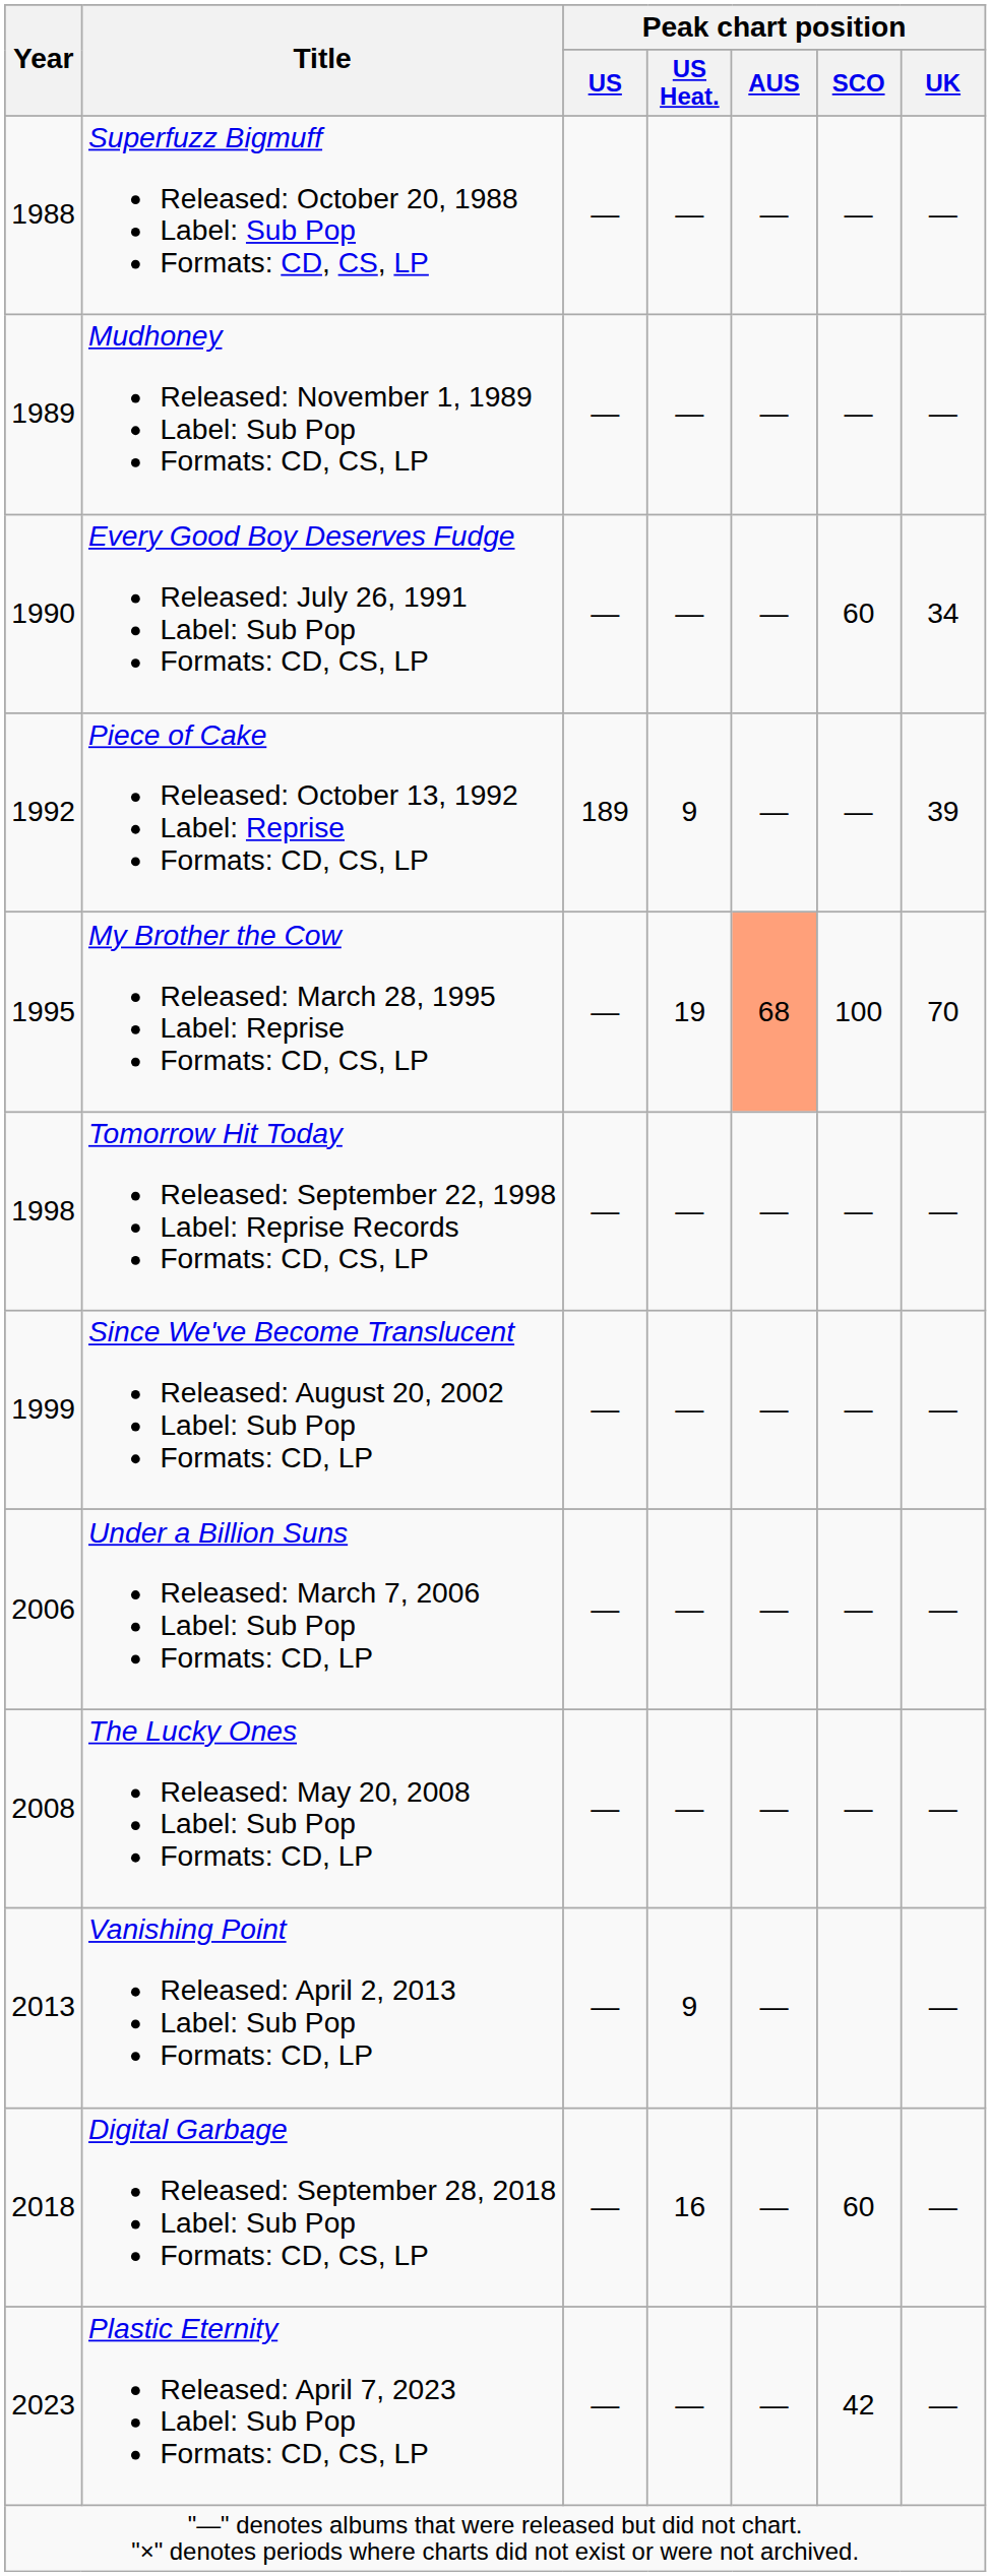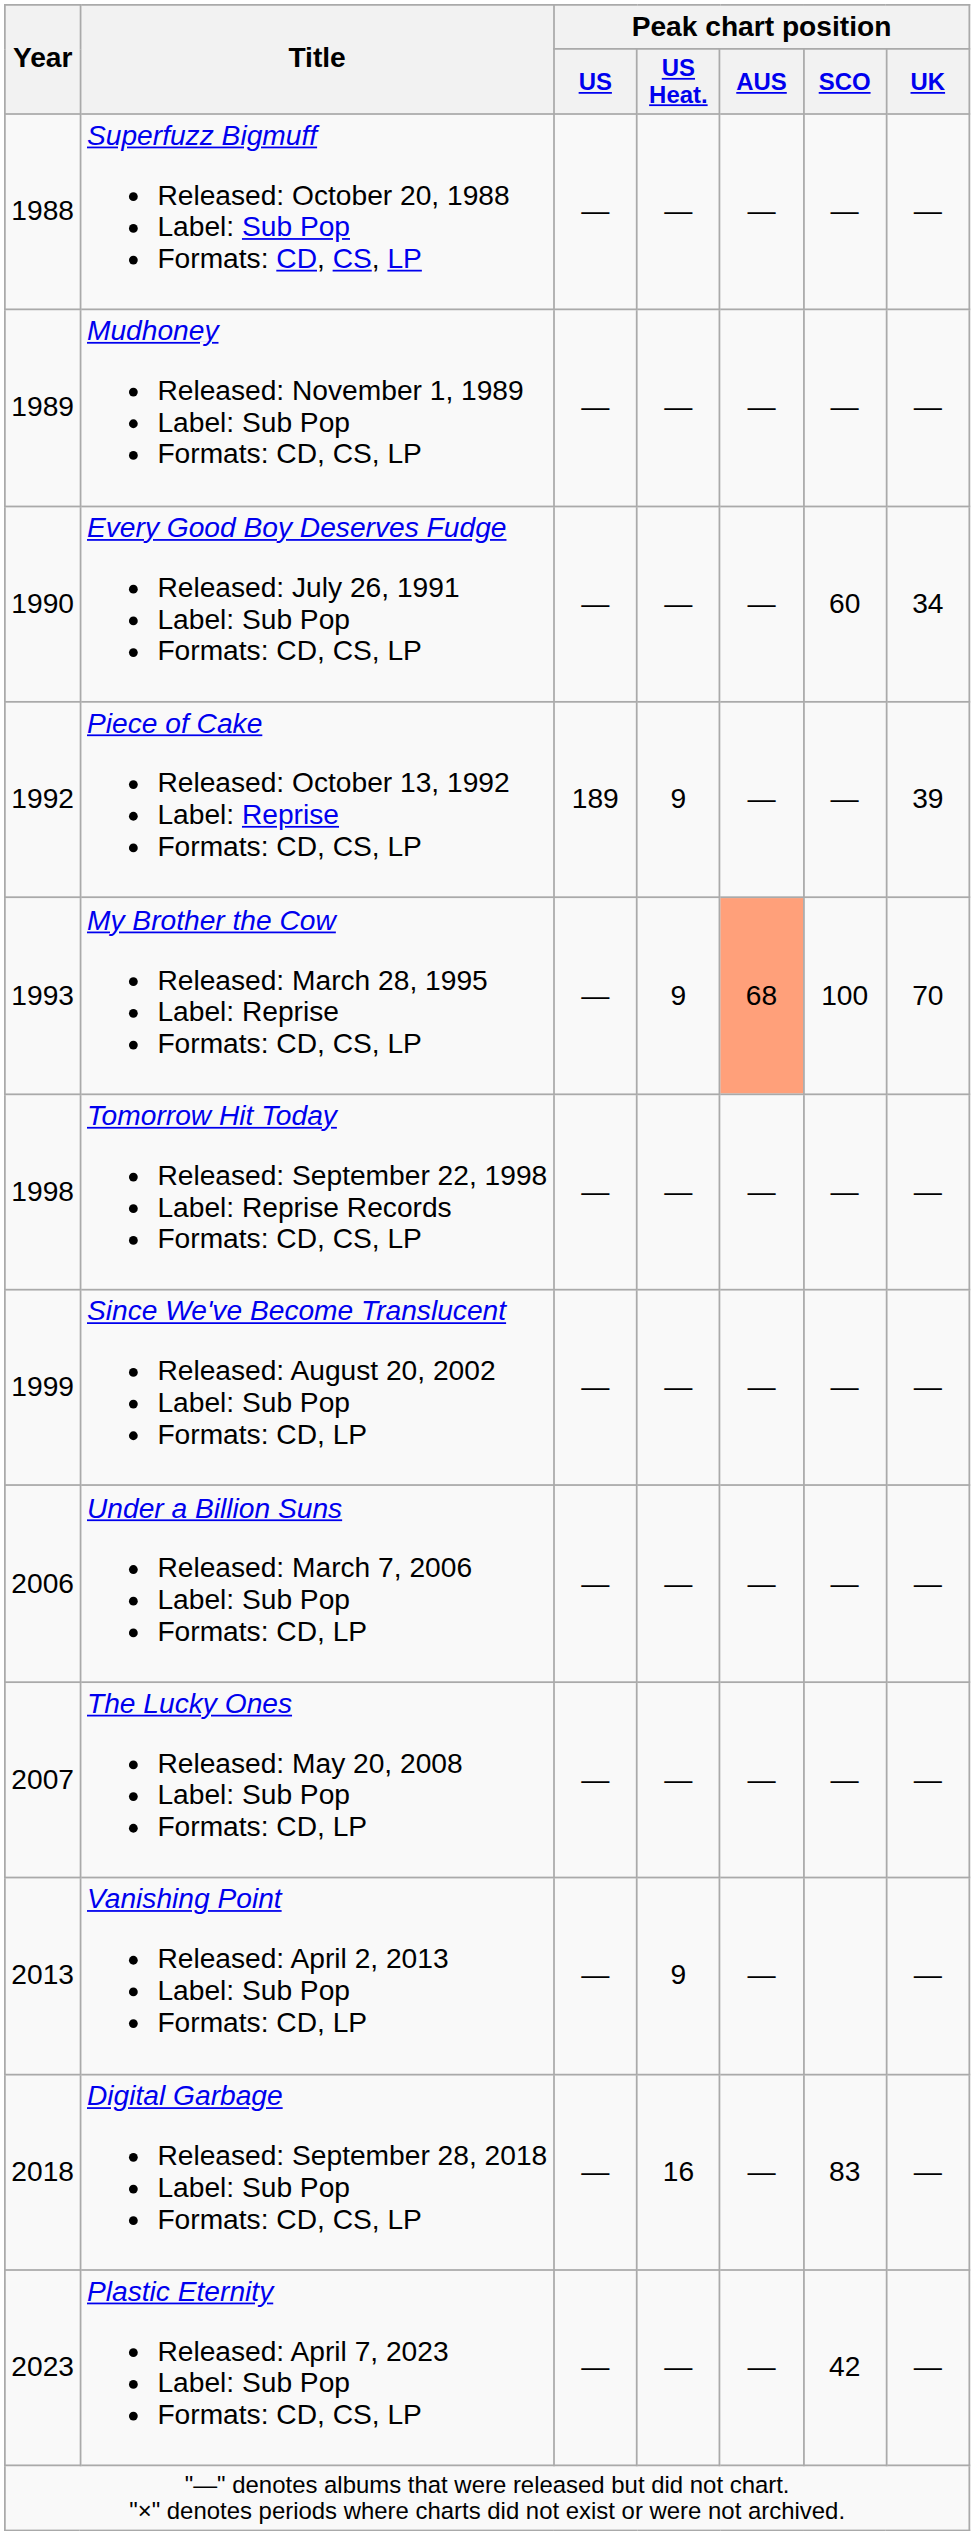row 7 | Year: 1995 -> 1993
row 7 | Peak chart position / US Heat.: 19 -> 9
row 11 | Year: 2008 -> 2007
row 13 | Peak chart position / SCO: 60 -> 83
